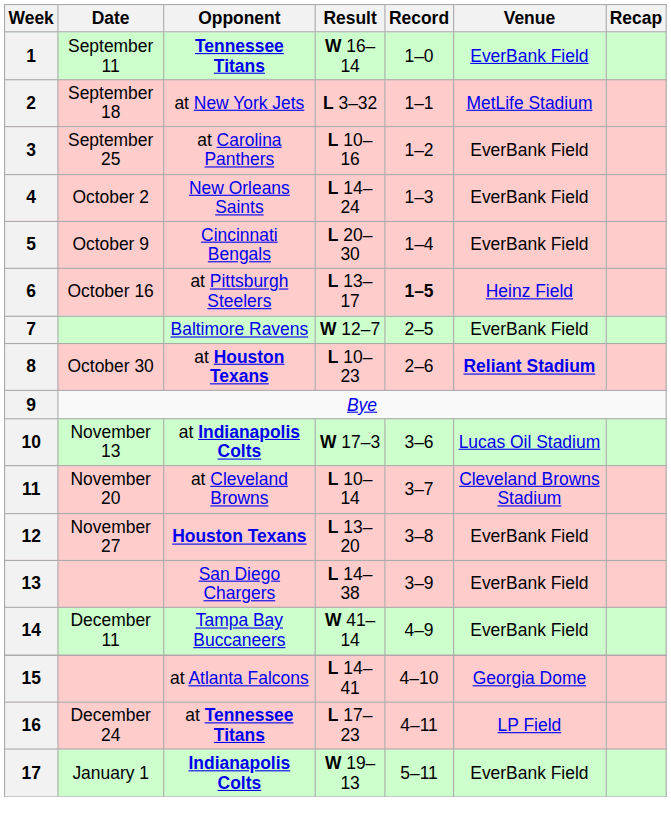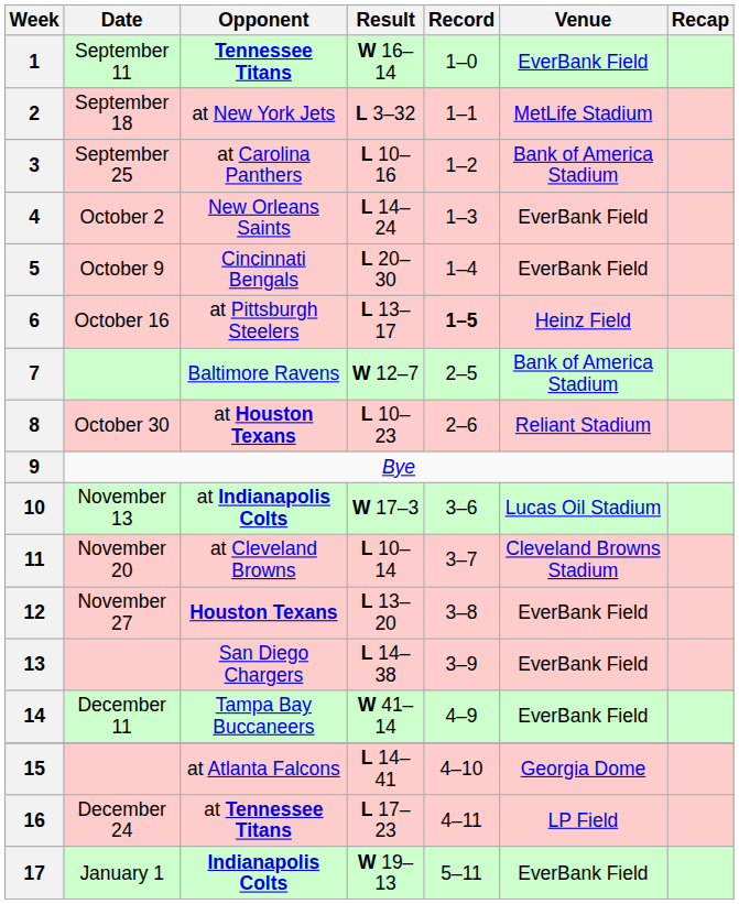3 | Venue: EverBank Field -> Bank of America Stadium
7 | Venue: EverBank Field -> Bank of America Stadium
8 | Venue: bold -> normal
